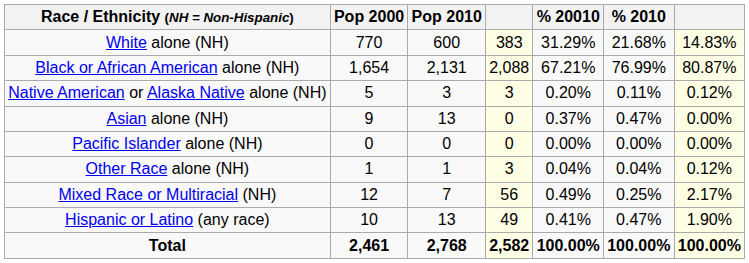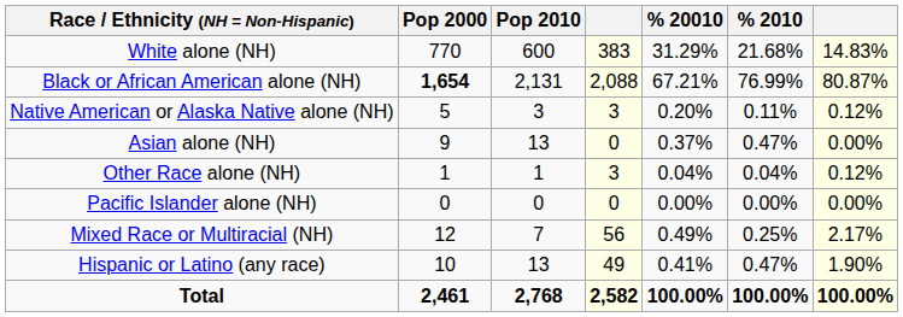Black or African American alone (NH) | Pop 2000: normal -> bold
rows swapped: Pacific Islander alone (NH) <-> Other Race alone (NH)
